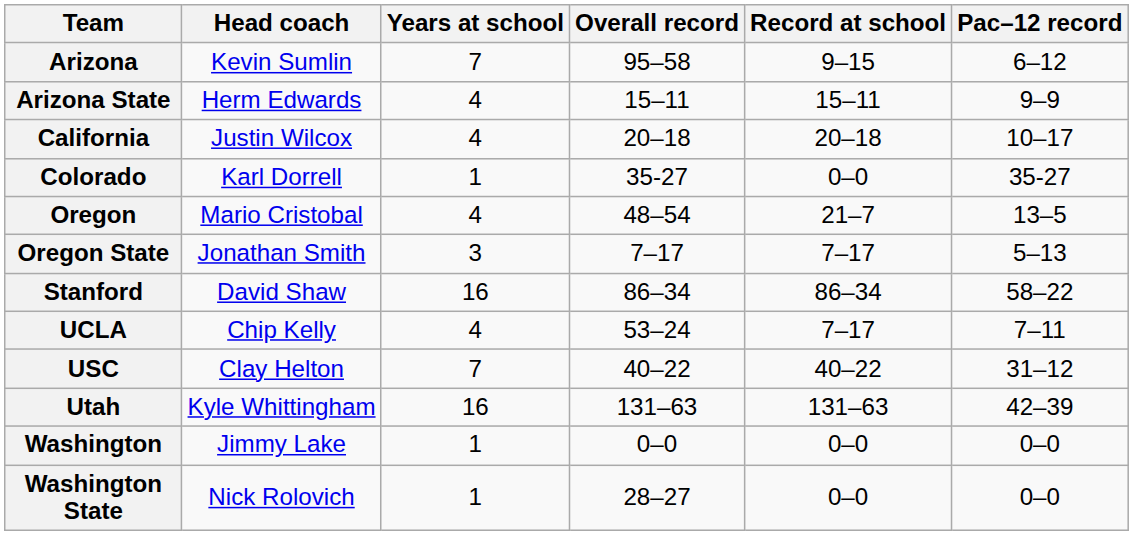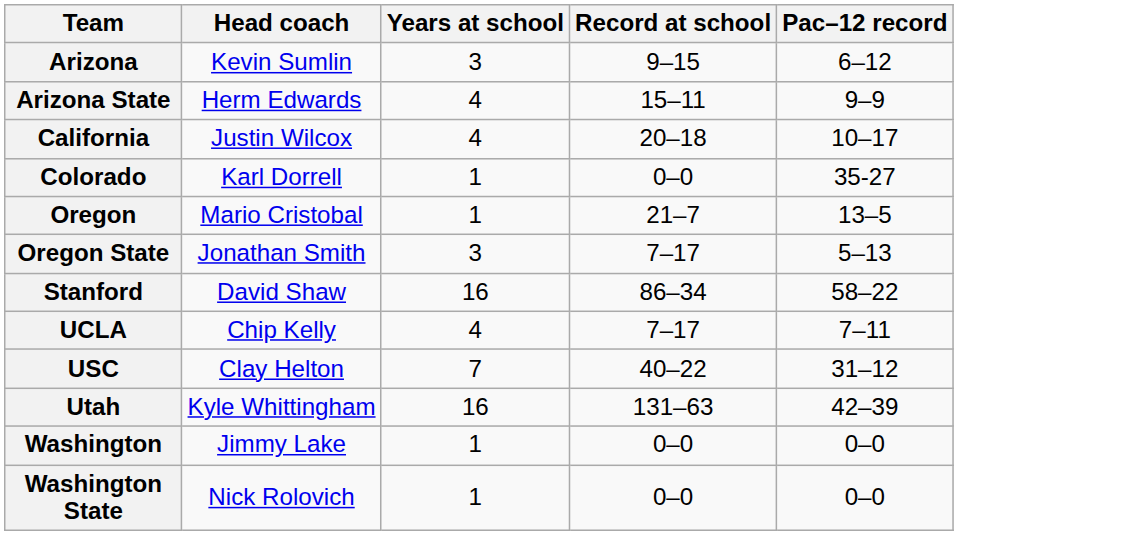- column: Overall record | 95–58 | 15–11 | 20–18 | 35-27 | 48–54 | 7–17 | 86–34 | 53–24 | 40–22 | 131–63 | 0–0 | 28–27
Arizona | Years at school: 7 -> 3
Oregon | Years at school: 4 -> 1
